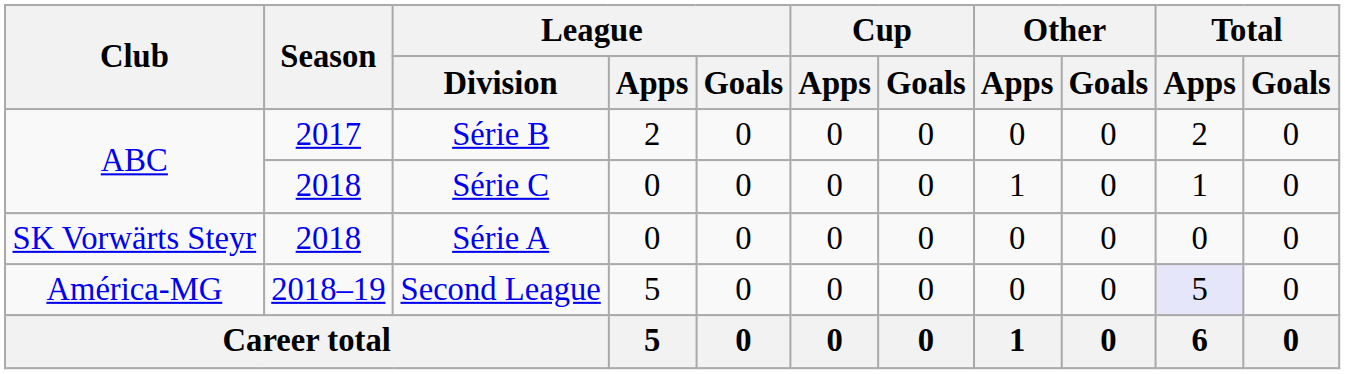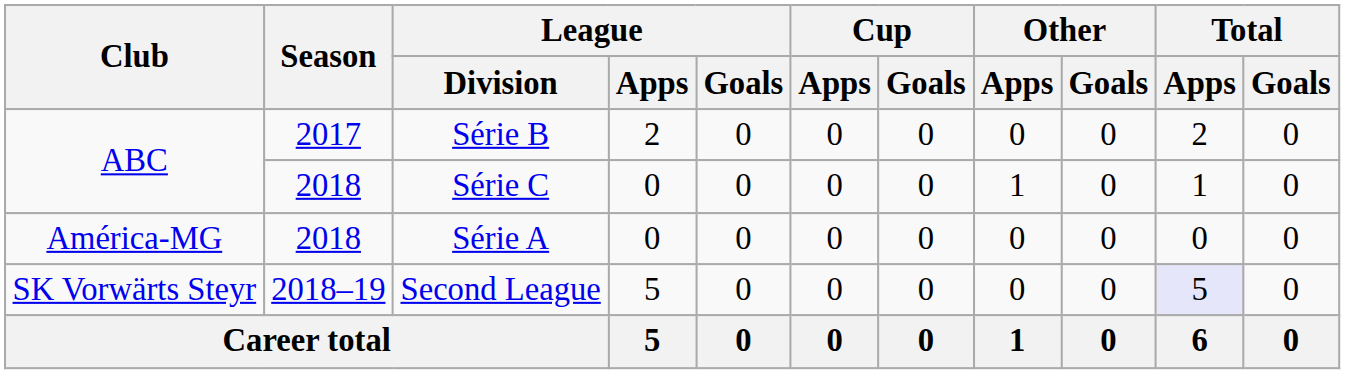Série A | Club: SK Vorwärts Steyr -> América-MG
Second League | Club: América-MG -> SK Vorwärts Steyr
